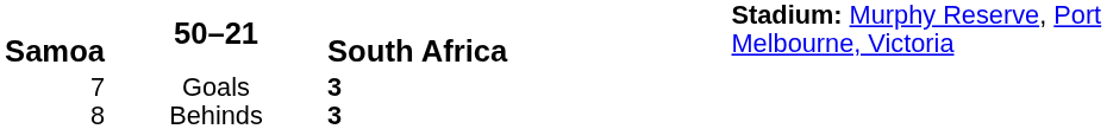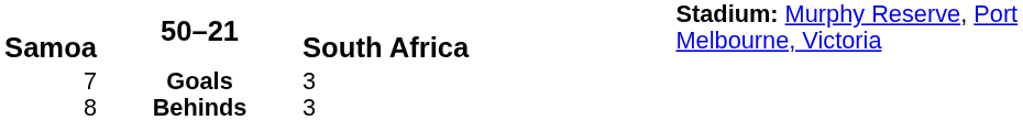7 8 | column 2: normal -> bold
7 8 | column 3: bold -> normal
